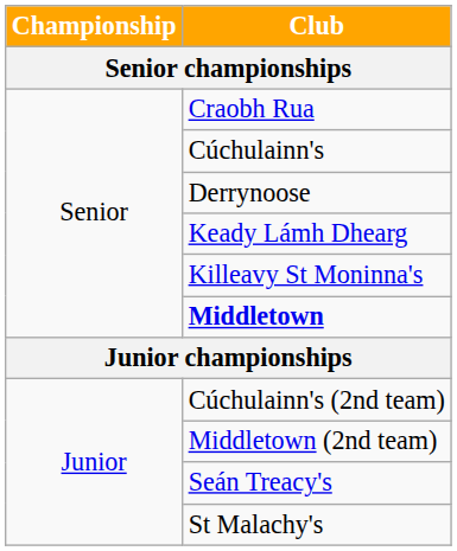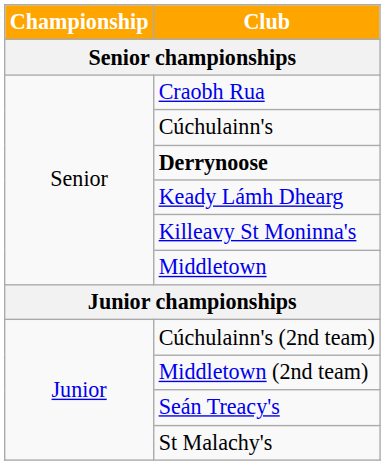Derrynoose | Club: normal -> bold
Middletown | Club: bold -> normal
